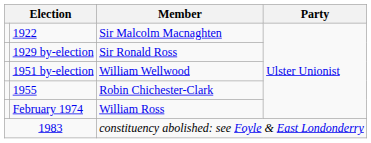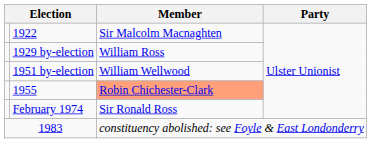1929 by-election | Member: Sir Ronald Ross -> William Ross
1955 | Member: no background -> lightsalmon background
February 1974 | Member: William Ross -> Sir Ronald Ross
